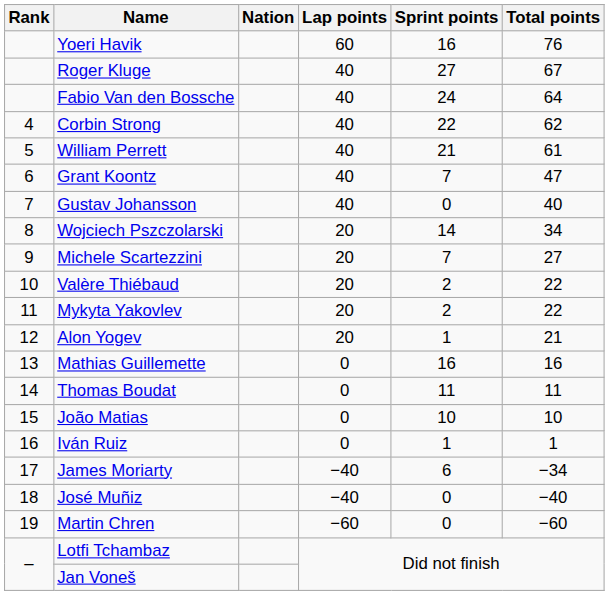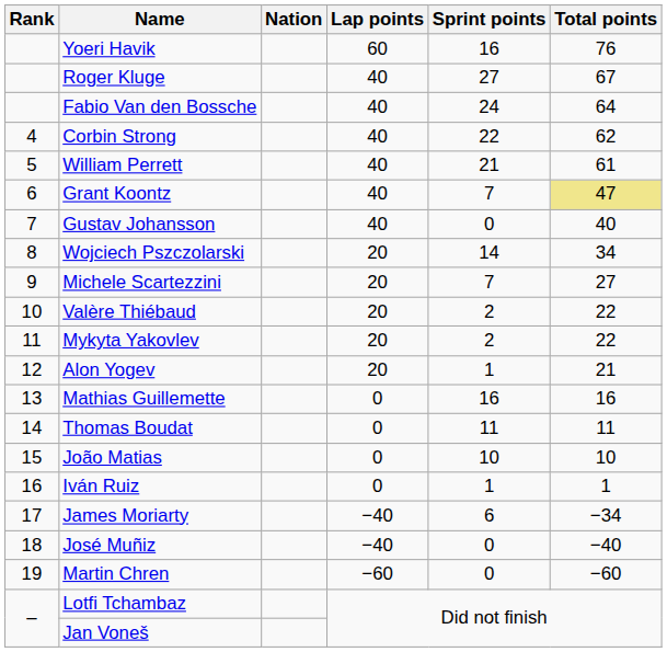Grant Koontz | Total points: no background -> khaki background
